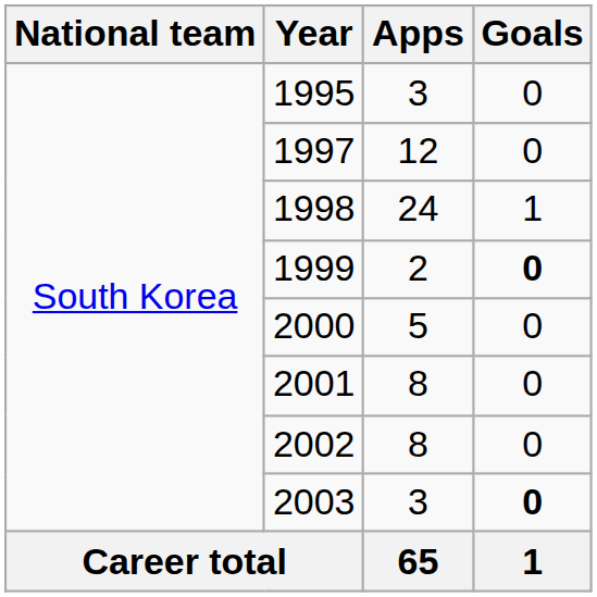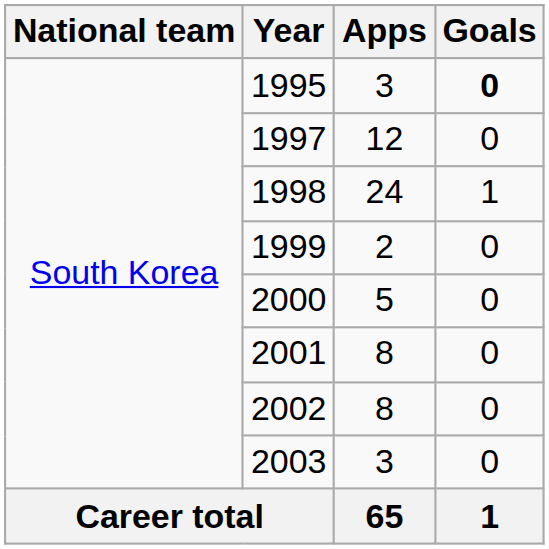1995 | Goals: normal -> bold
1999 | Goals: bold -> normal
2003 | Goals: bold -> normal
